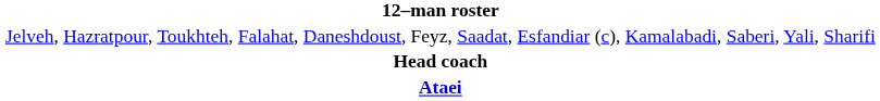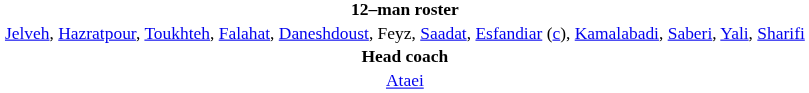row 4 | column 1: bold -> normal
